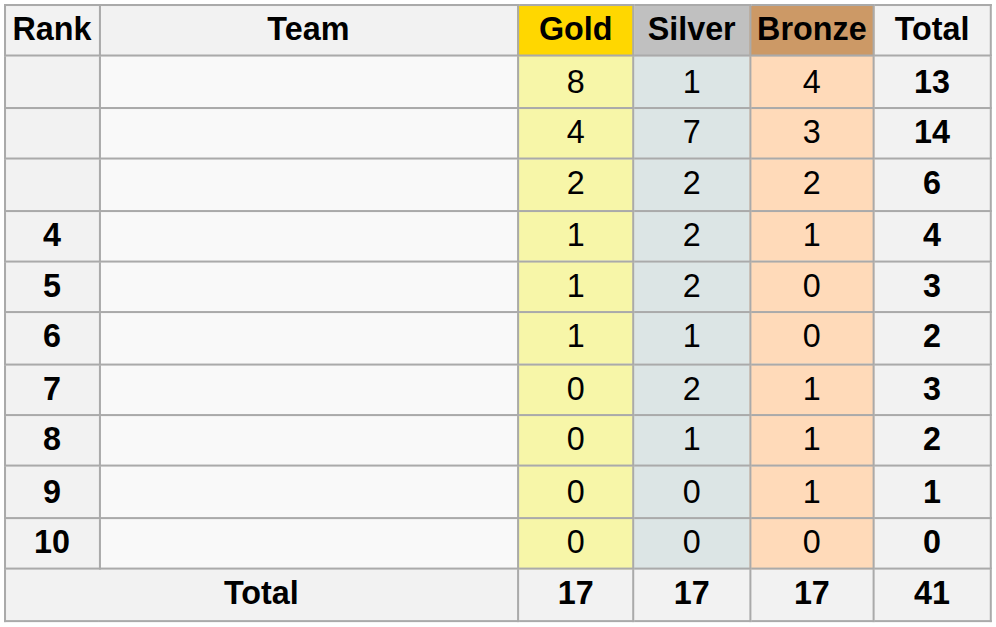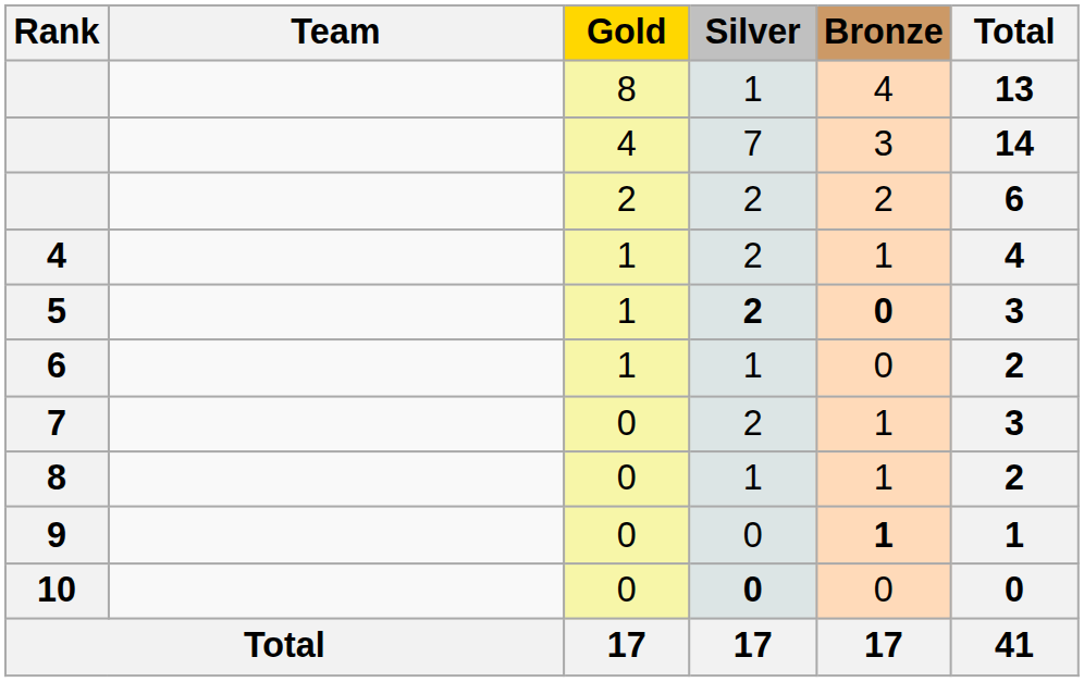5 | Silver: normal -> bold
5 | Bronze: normal -> bold
9 | Bronze: normal -> bold
10 | Silver: normal -> bold
